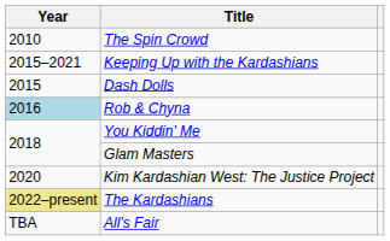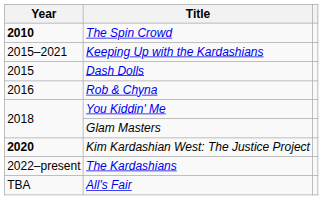The Spin Crowd | Year: normal -> bold
Rob & Chyna | Year: lightblue background -> no background
Kim Kardashian West: The Justice Project | Year: normal -> bold
The Kardashians | Year: khaki background -> no background
